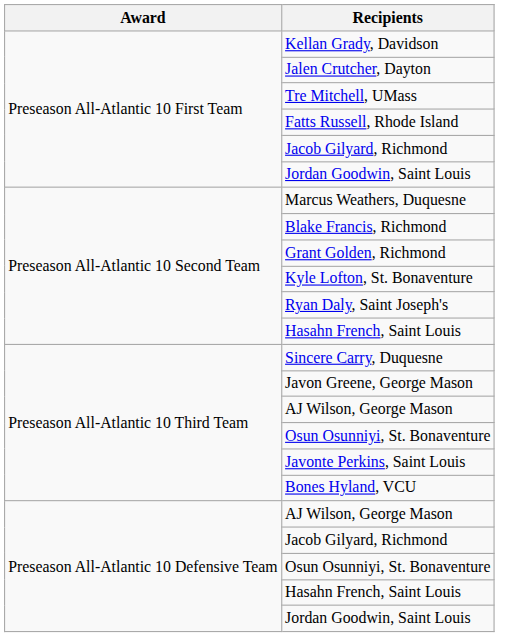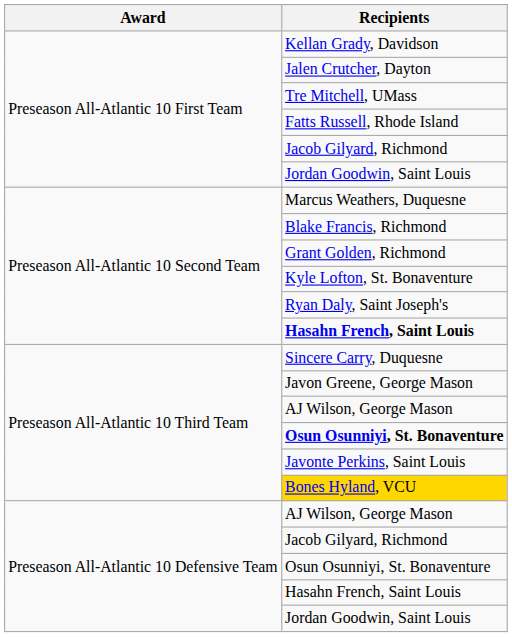row 13 | Recipients: normal -> bold
row 17 | Recipients: normal -> bold
row 19 | Recipients: no background -> gold background
